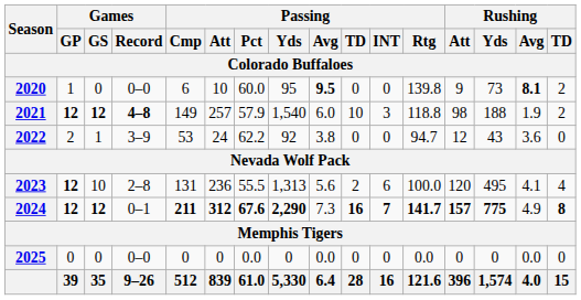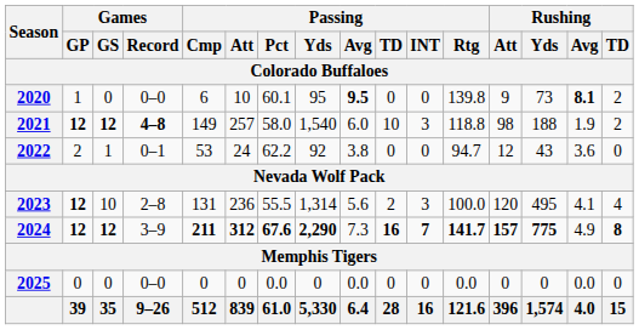2020 | Passing / Pct: 60.0 -> 60.1
2021 | Passing / Pct: 57.9 -> 58.0
2022 | Games / Record: 3–9 -> 0–1
2023 | Passing / Yds: 1,313 -> 1,314
2023 | Passing / INT: 6 -> 3
2024 | Games / Record: 0–1 -> 3–9
